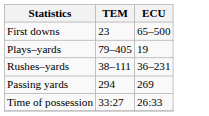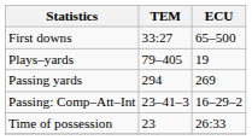First downs | TEM: 23 -> 33:27
- row: Rushes–yards | 38–111 | 36–231
+ row: Passing: Comp–Att–Int | 23–41–3 | 16–29–2
Time of possession | TEM: 33:27 -> 23
